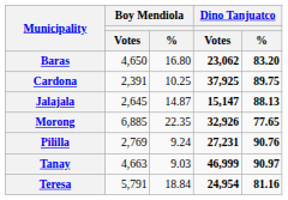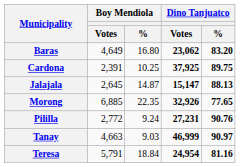Baras | Boy Mendiola / Votes: 4,650 -> 4,649
Pililla | Boy Mendiola / Votes: 2,769 -> 2,772
